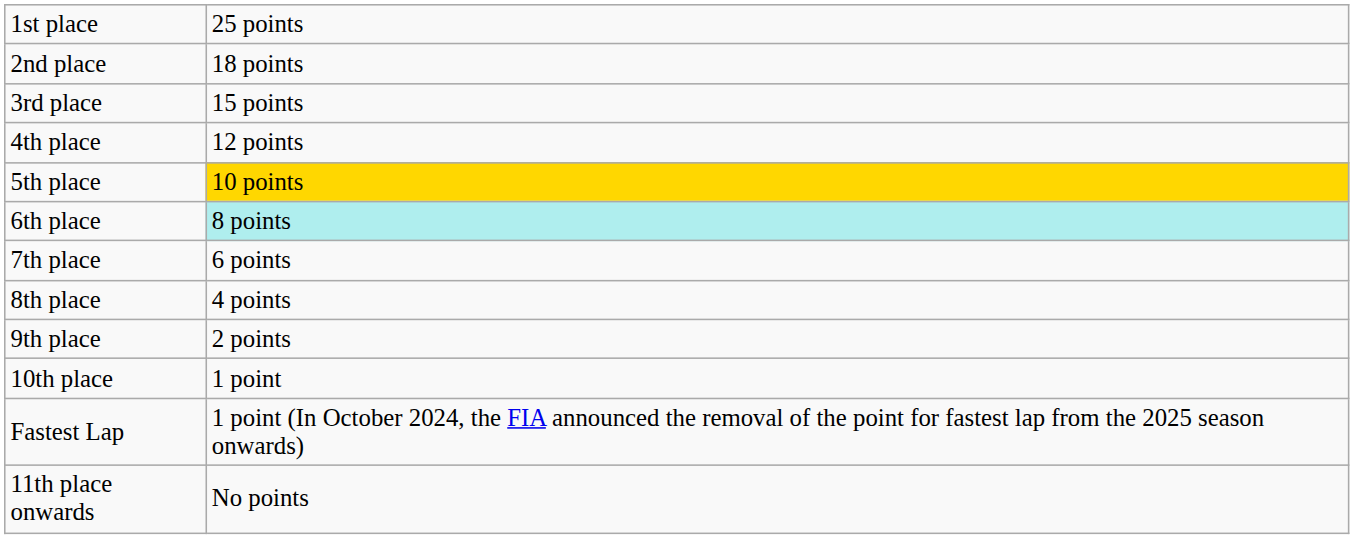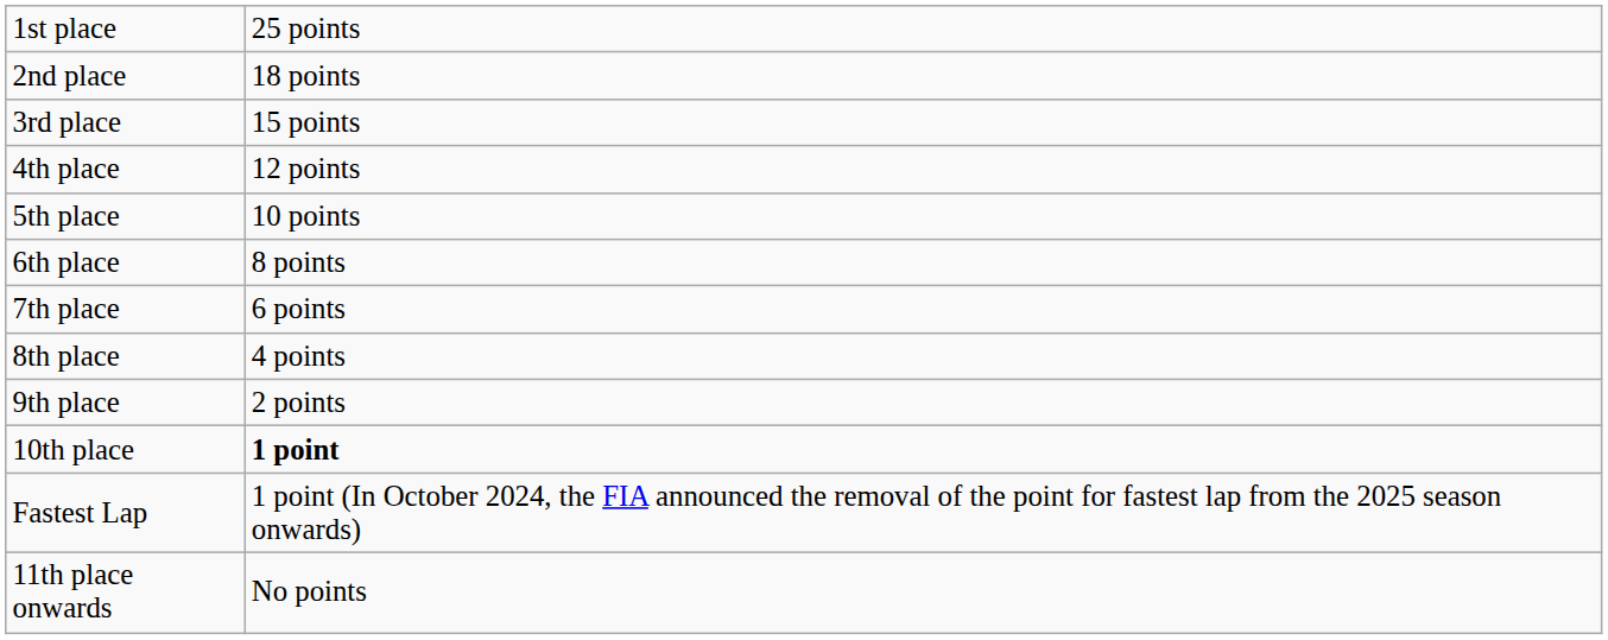5th place | column 2: gold background -> no background
6th place | column 2: paleturquoise background -> no background
10th place | column 2: normal -> bold
